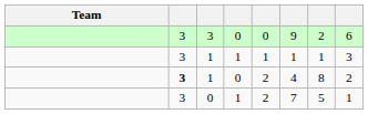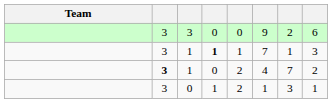row 3 | column 4: normal -> bold
row 3 | column 6: 1 -> 7
row 4 | column 7: 8 -> 7
row 5 | column 6: 7 -> 1
row 5 | column 7: 5 -> 3
